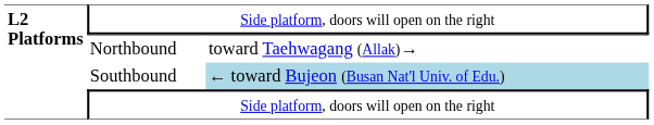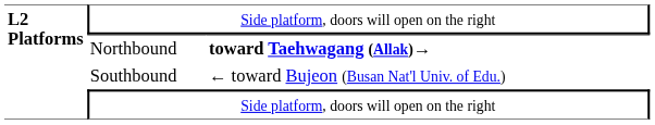Northbound | column 3: normal -> bold
Southbound | column 3: lightblue background -> no background
